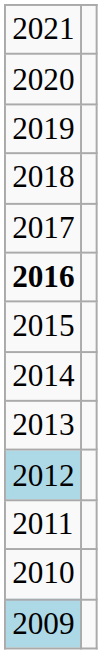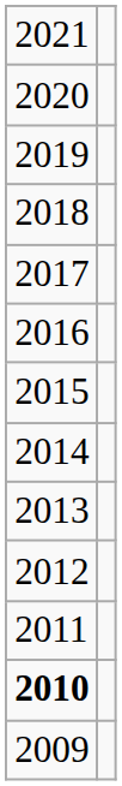2016 | column 1: bold -> normal
2012 | column 1: lightblue background -> no background
2010 | column 1: normal -> bold
2009 | column 1: lightblue background -> no background
